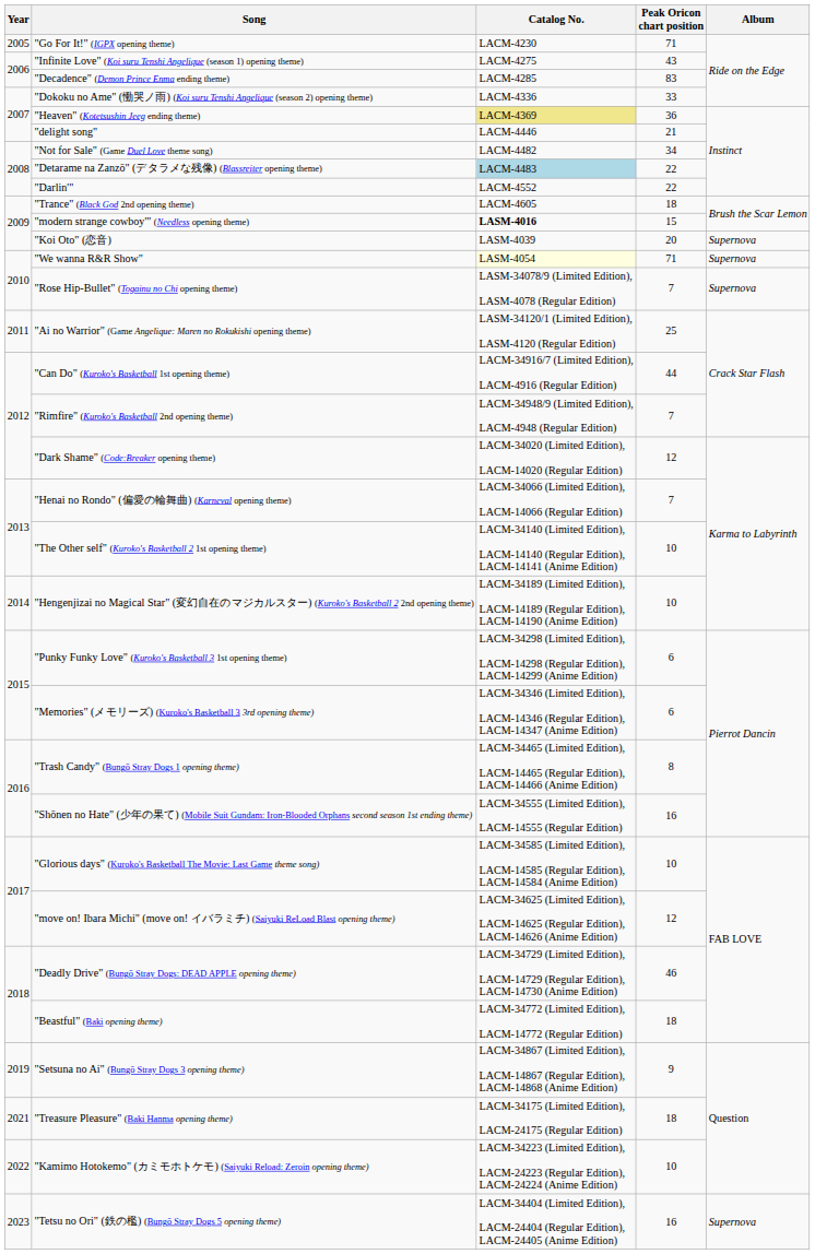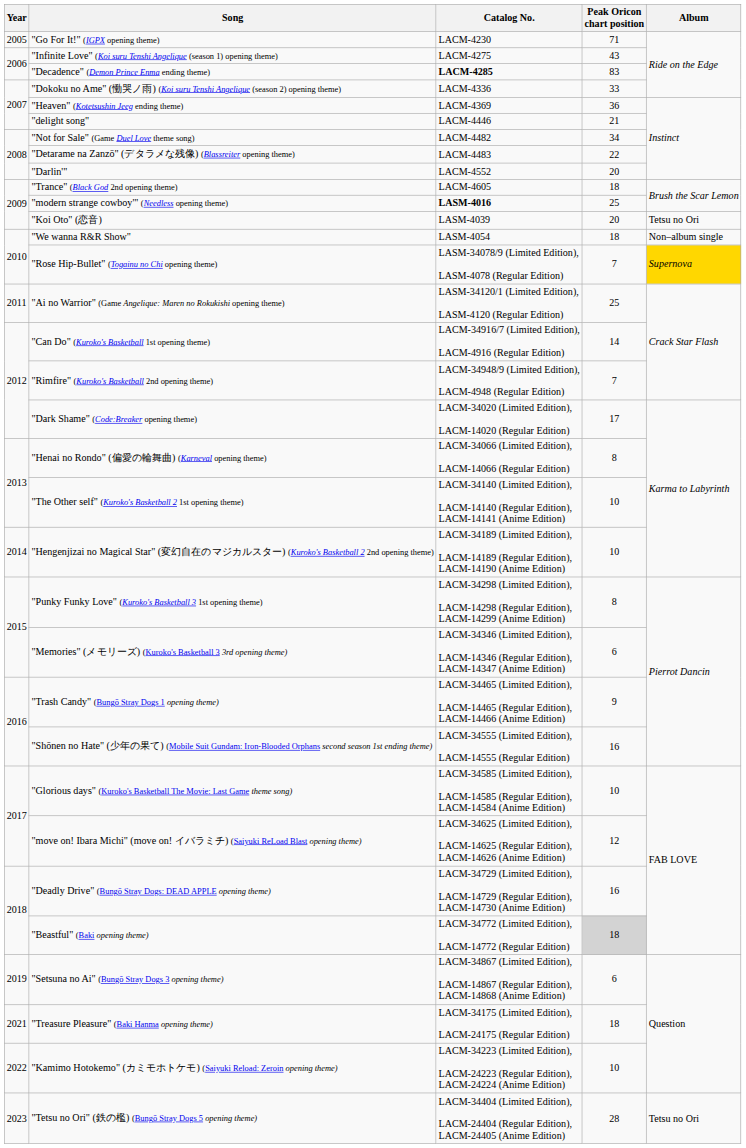"Decadence" (Demon Prince Enma ending theme) | Catalog No.: normal -> bold
"Heaven" (Kotetsushin Jeeg ending theme) | Catalog No.: khaki background -> no background
"Detarame na Zanzō" (デタラメな残像) (Blassreiter opening theme) | Catalog No.: lightblue background -> no background
"Darlin'" | Peak Oricon chart position: 22 -> 20
"modern strange cowboy'" (Needless opening theme) | Peak Oricon chart position: 15 -> 25
"Koi Oto" (恋音) | Album: Supernova -> Tetsu no Ori
"We wanna R&R Show" | Catalog No.: lightyellow background -> no background
"We wanna R&R Show" | Peak Oricon chart position: 71 -> 18
"We wanna R&R Show" | Album: Supernova -> Non–album single
"Rose Hip-Bullet" (Togainu no Chi opening theme) | Album: no background -> gold background
"Can Do" (Kuroko's Basketball 1st opening theme) | Peak Oricon chart position: 44 -> 14
"Dark Shame" (Code:Breaker opening theme) | Peak Oricon chart position: 12 -> 17
"Henai no Rondo" (偏愛の輪舞曲) (Karneval opening theme) | Peak Oricon chart position: 7 -> 8
"Punky Funky Love" (Kuroko's Basketball 3 1st opening theme) | Peak Oricon chart position: 6 -> 8
"Trash Candy" (Bungō Stray Dogs 1 opening theme) | Peak Oricon chart position: 8 -> 9
"Deadly Drive" (Bungō Stray Dogs: DEAD APPLE opening theme) | Peak Oricon chart position: 46 -> 16
"Beastful" (Baki opening theme) | Peak Oricon chart position: no background -> lightgrey background
"Setsuna no Ai" (Bungō Stray Dogs 3 opening theme) | Peak Oricon chart position: 9 -> 6
"Tetsu no Ori" (鉄の檻) (Bungō Stray Dogs 5 opening theme) | Peak Oricon chart position: 16 -> 28
"Tetsu no Ori" (鉄の檻) (Bungō Stray Dogs 5 opening theme) | Album: Supernova -> Tetsu no Ori
